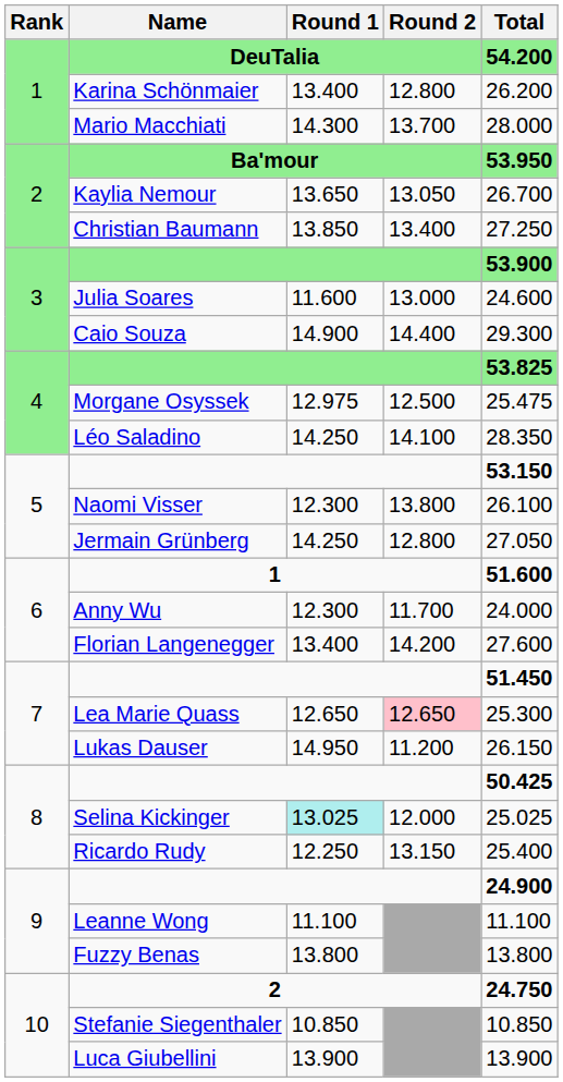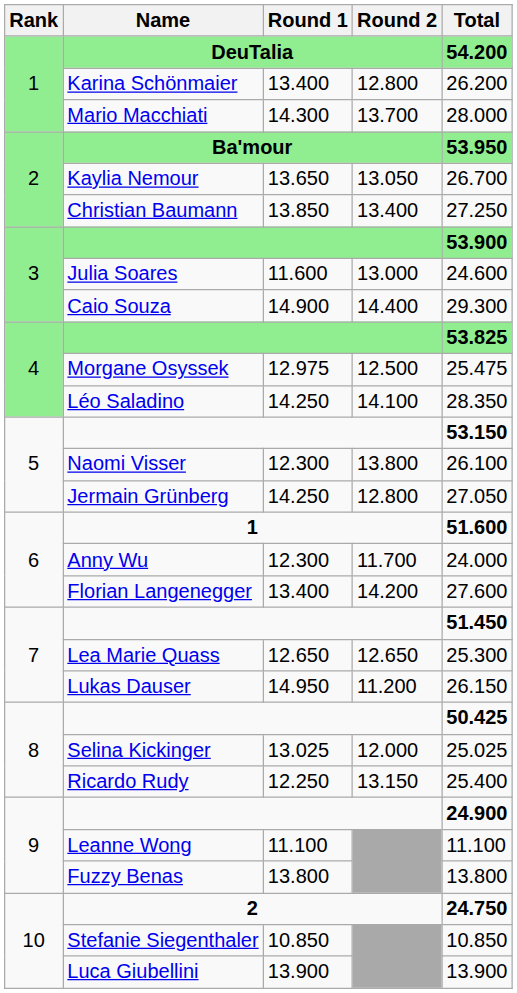Lea Marie Quass | Round 2: pink background -> no background
Selina Kickinger | Round 1: paleturquoise background -> no background
